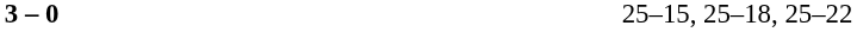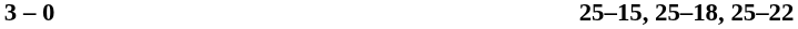row 1 | column 2: normal -> bold
